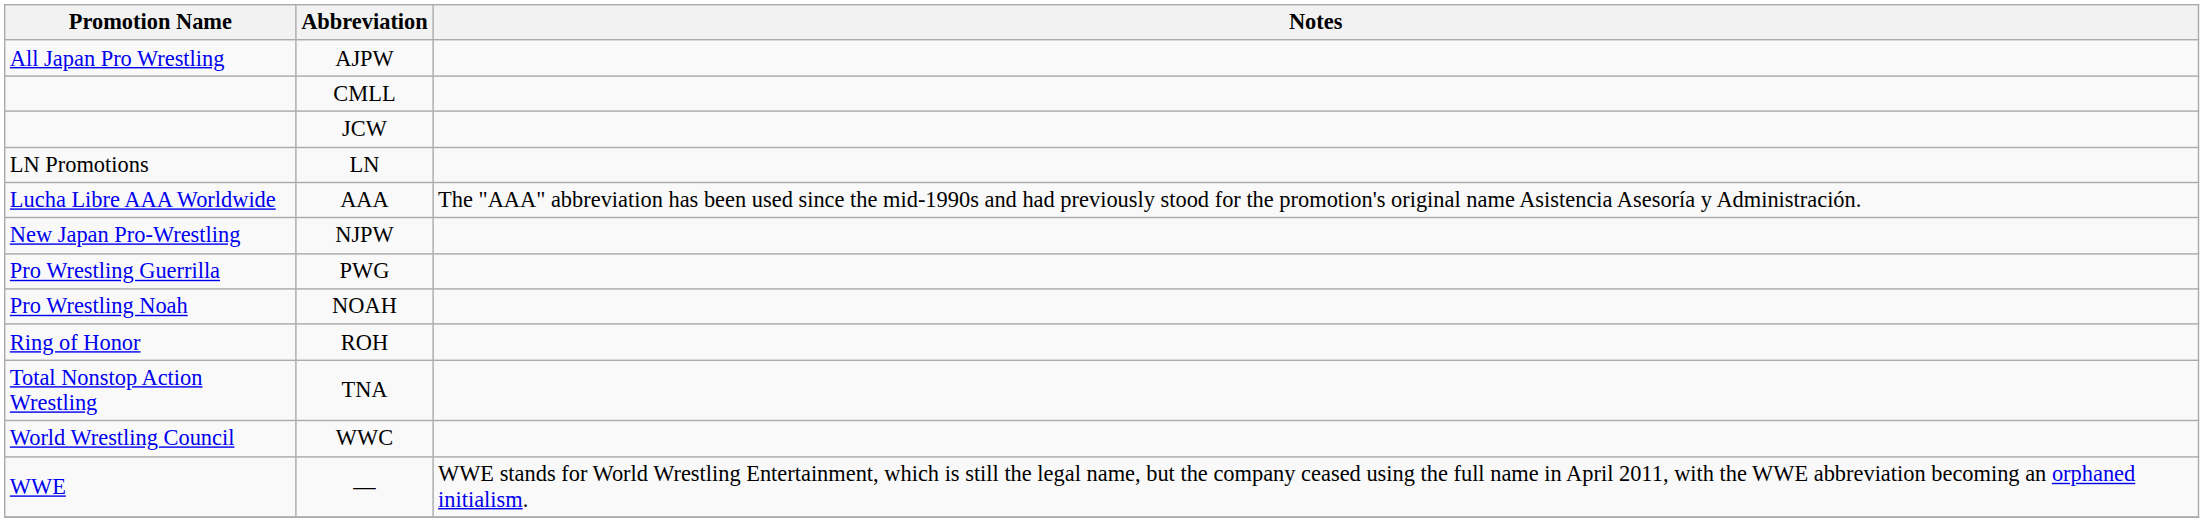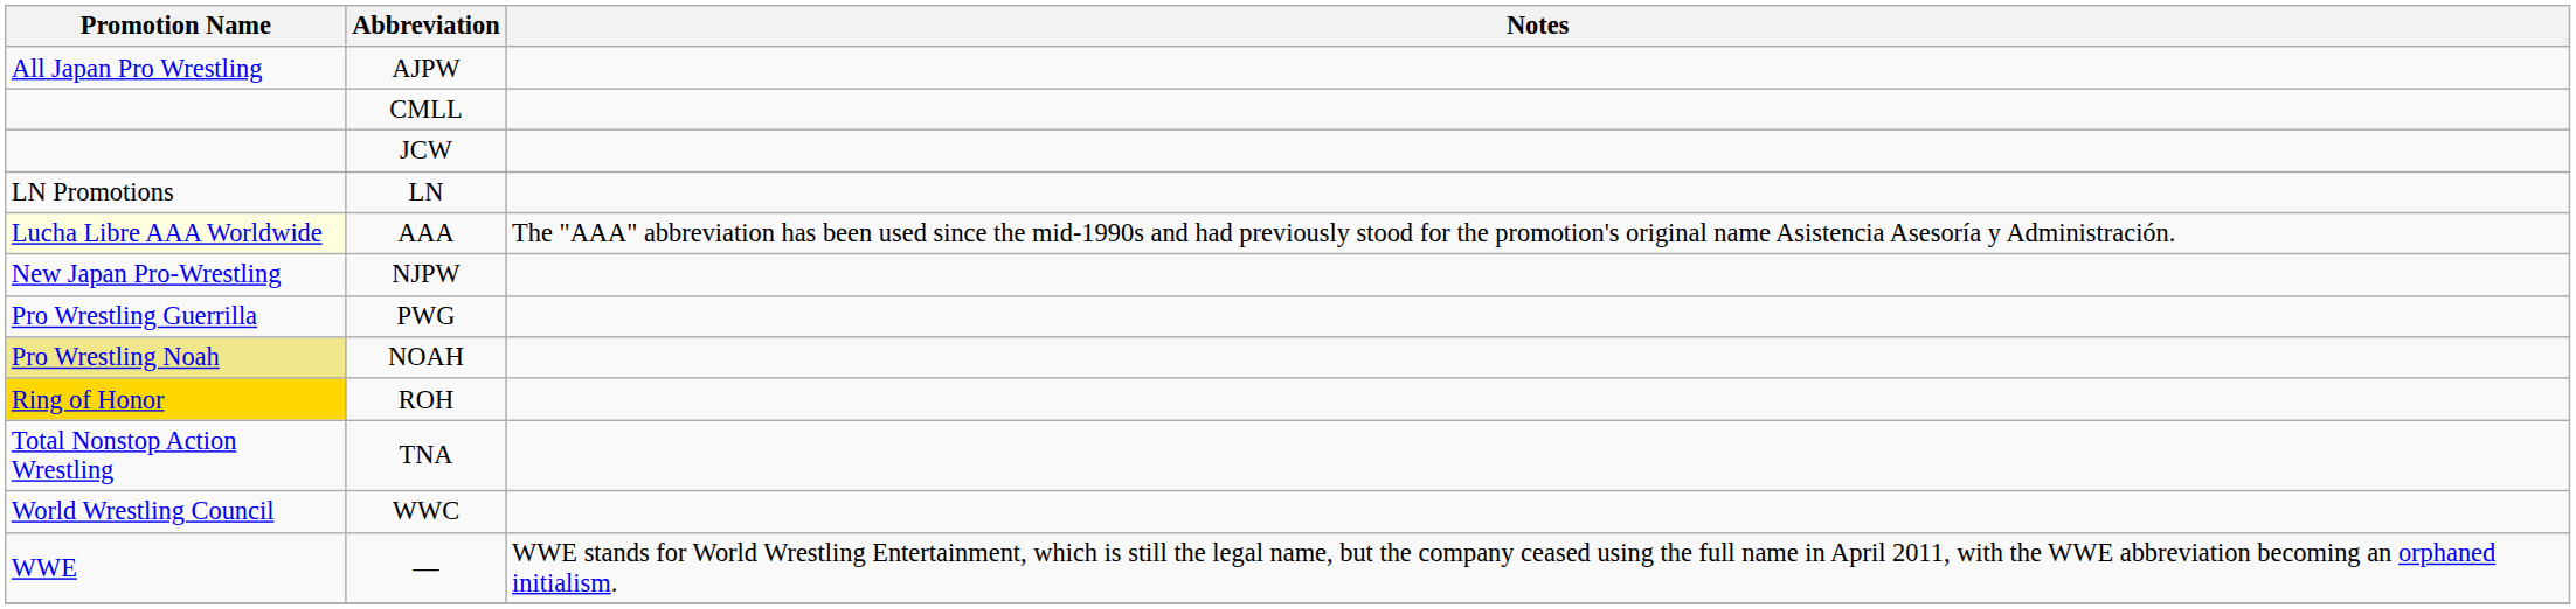AAA | Promotion Name: no background -> lightyellow background
NOAH | Promotion Name: no background -> khaki background
ROH | Promotion Name: no background -> gold background
